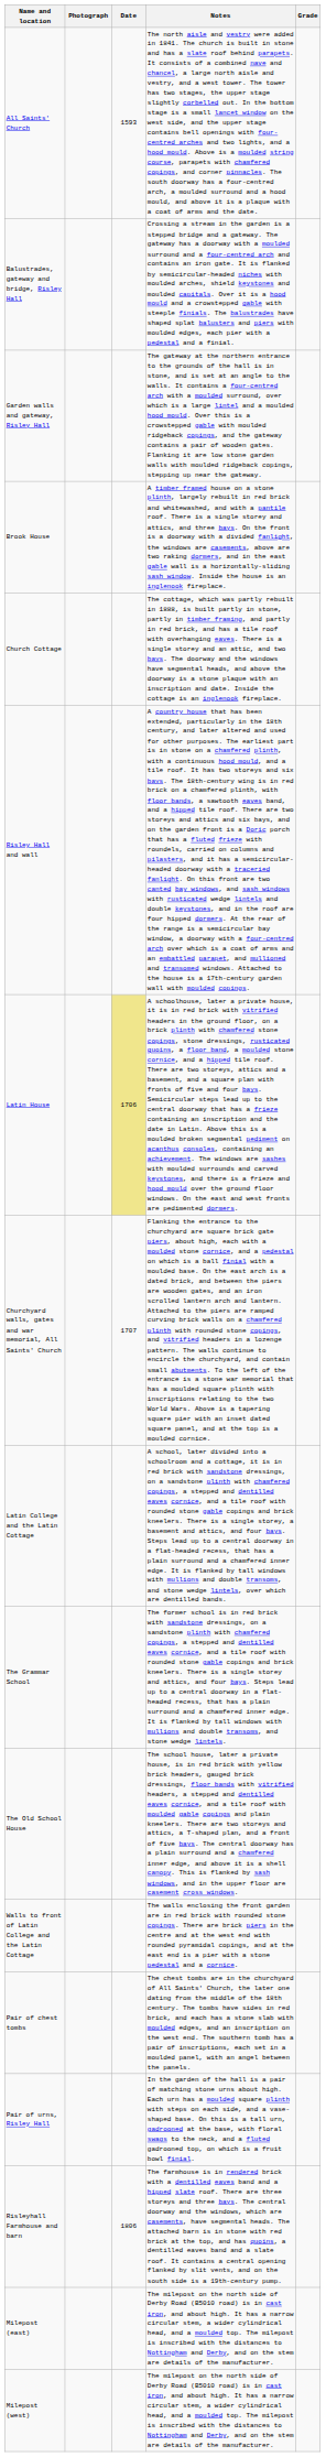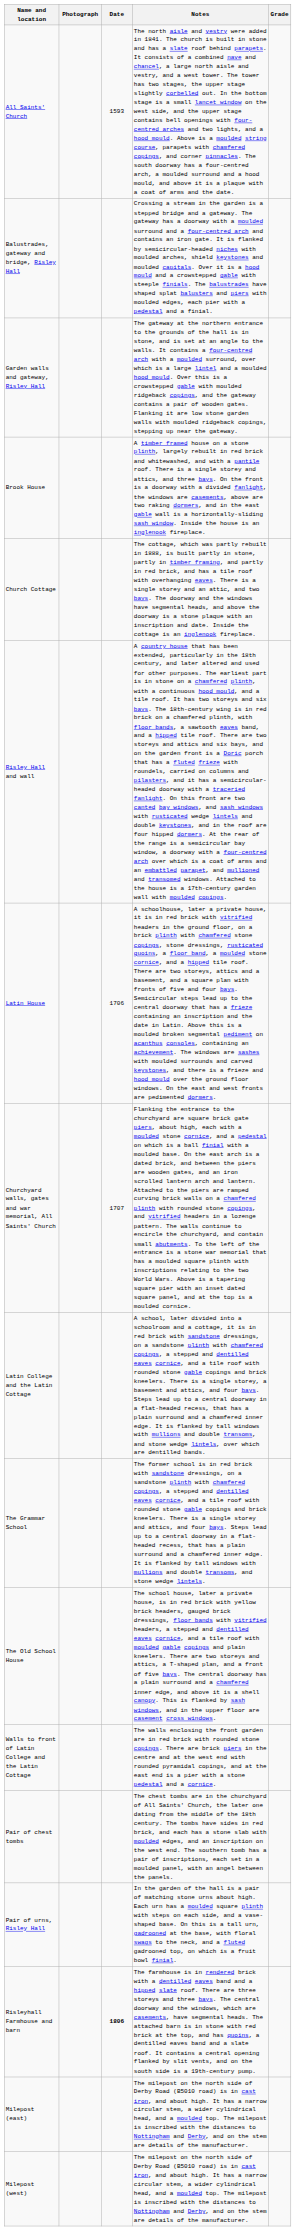Latin House | Date: khaki background -> no background
Risleyhall Farmhouse and barn | Date: normal -> bold
